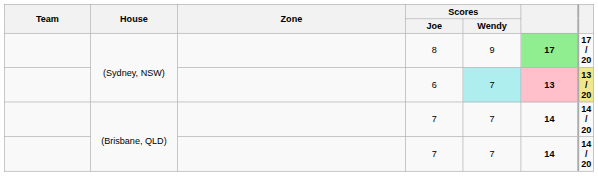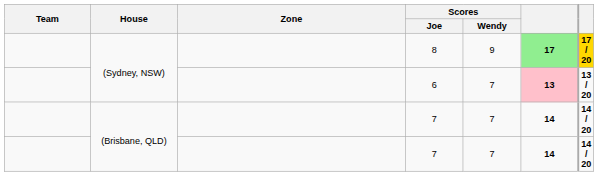8 | column 7: no background -> gold background
6 | Scores / Wendy: paleturquoise background -> no background
6 | column 7: khaki background -> no background
